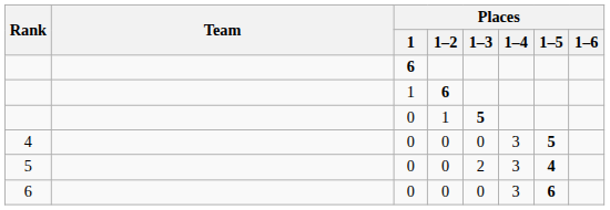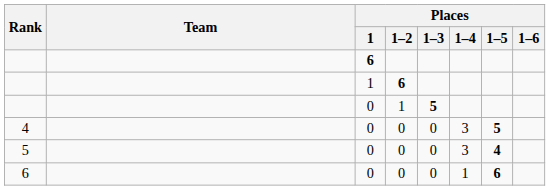row 7 | Places / 1–3: 2 -> 0
row 8 | Places / 1–4: 3 -> 1
